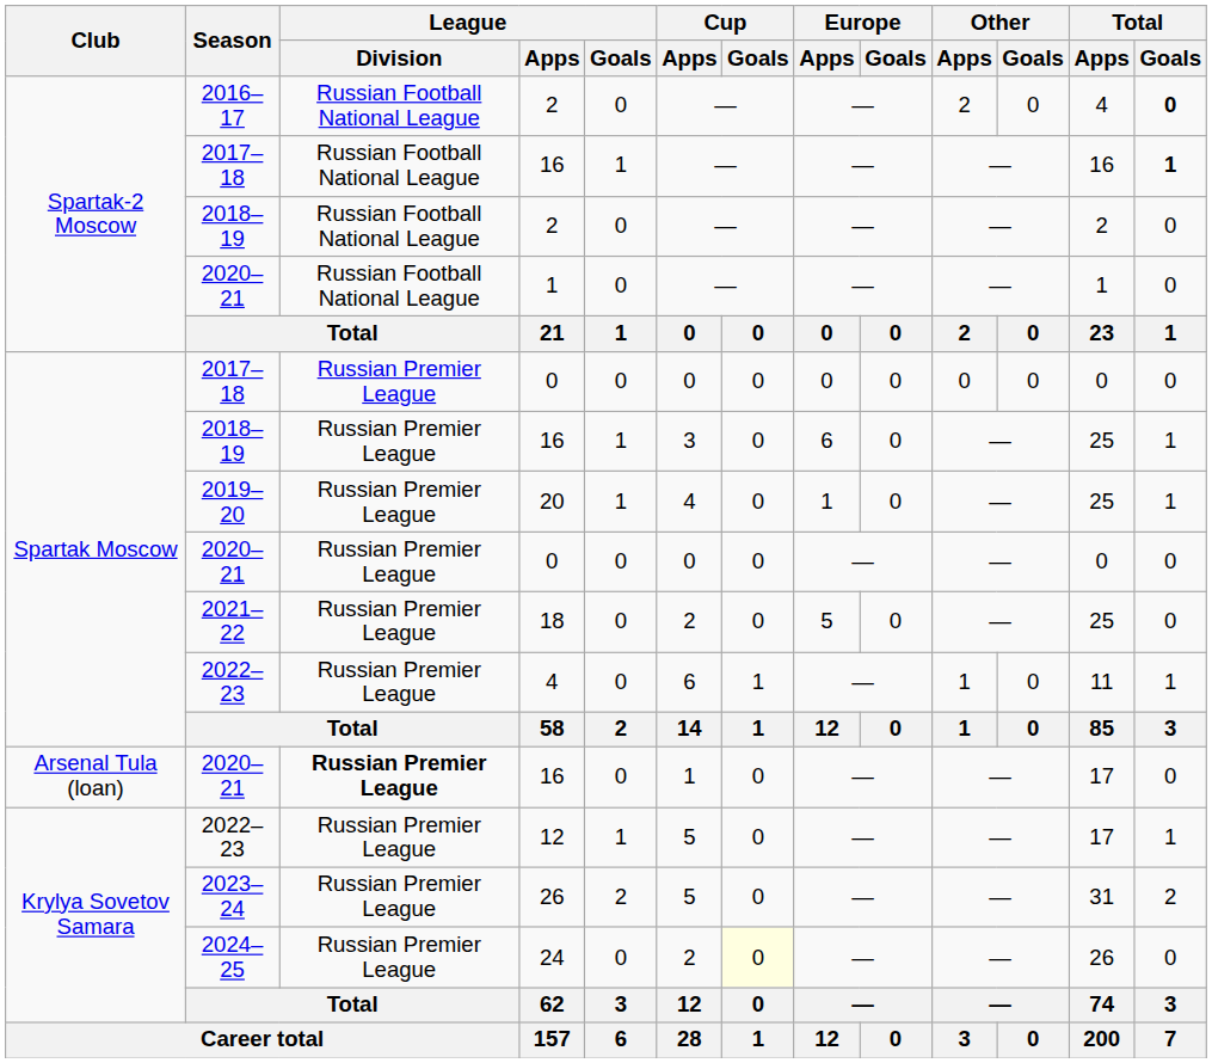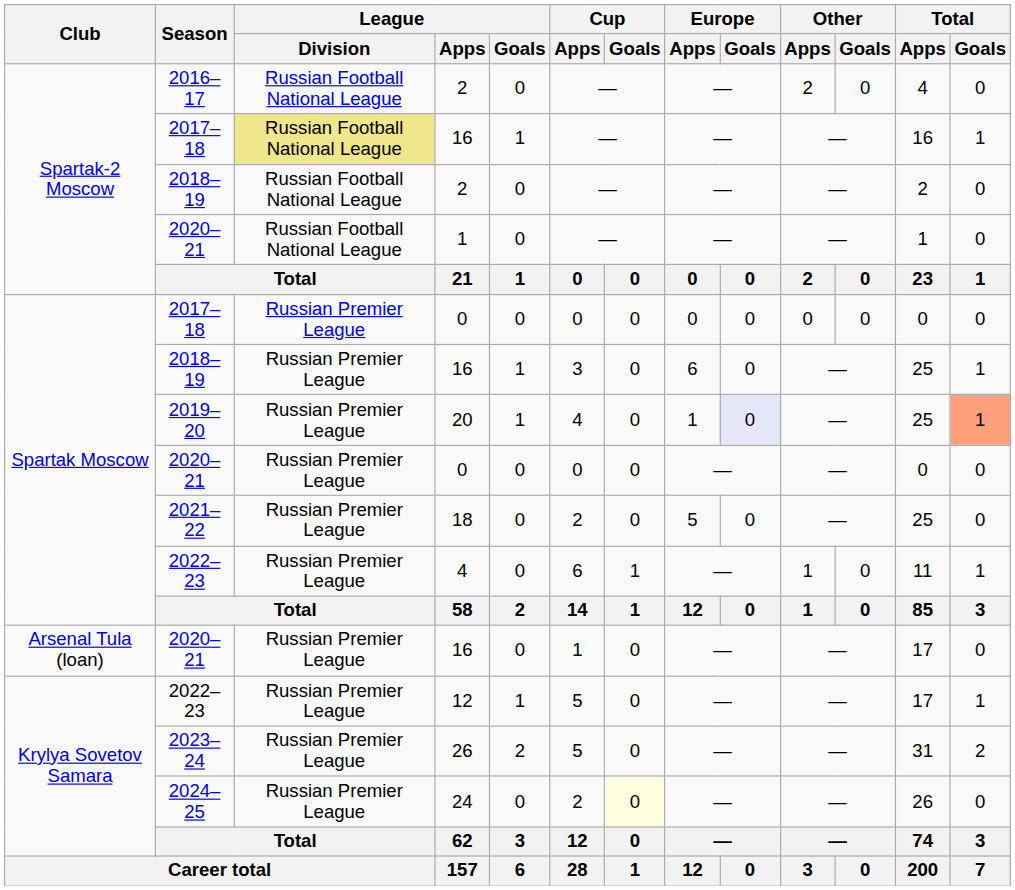2016–17 / 2 | Total / Goals: bold -> normal
2017–18 / 16 | League / Division: no background -> khaki background
2017–18 / 16 | Total / Goals: bold -> normal
20 | Europe / Goals: no background -> lavender background
20 | Total / Goals: no background -> lightsalmon background
2020–21 / 16 | League / Division: bold -> normal
